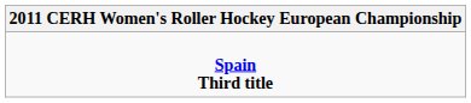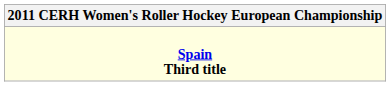row 2 | column 1: no background -> lightyellow background
